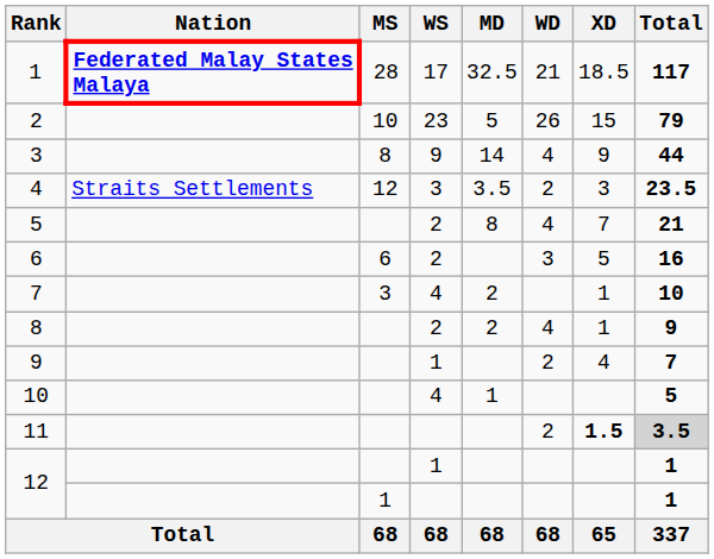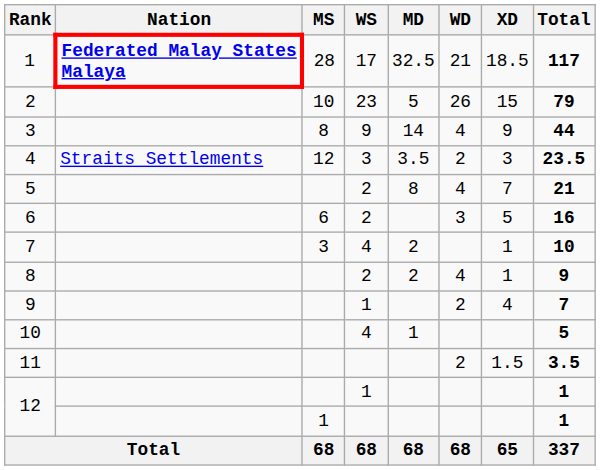11 | XD: bold -> normal
11 | Total: lightgrey background -> no background
